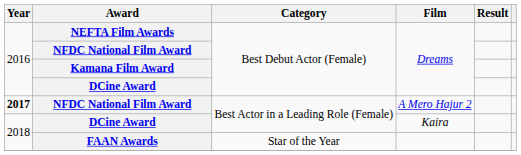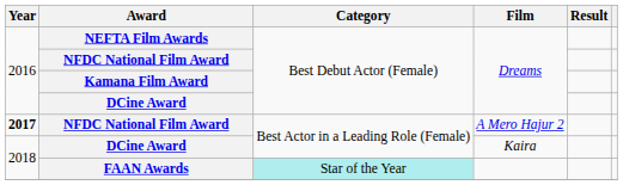FAAN Awards | Category: no background -> paleturquoise background
